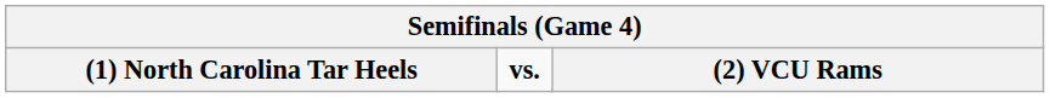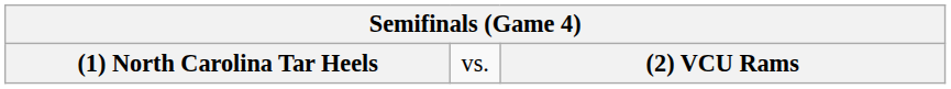(1) North Carolina Tar Heels | column 2: bold -> normal
